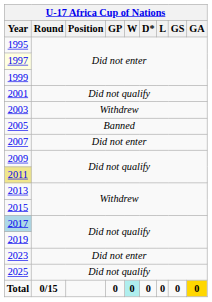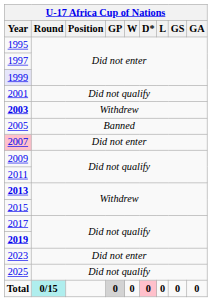1997 | Year: lightyellow background -> no background
1999 | Year: no background -> lavender background
2003 | Year: normal -> bold
2007 | Year: no background -> pink background
2011 | Year: khaki background -> no background
2013 | Year: normal -> bold
2017 | Year: lightblue background -> no background
2019 | Year: normal -> bold
Total | Round: no background -> paleturquoise background
Total | GP: no background -> lightgrey background
Total | W: paleturquoise background -> no background
Total | D*: no background -> pink background
Total | GA: gold background -> no background
